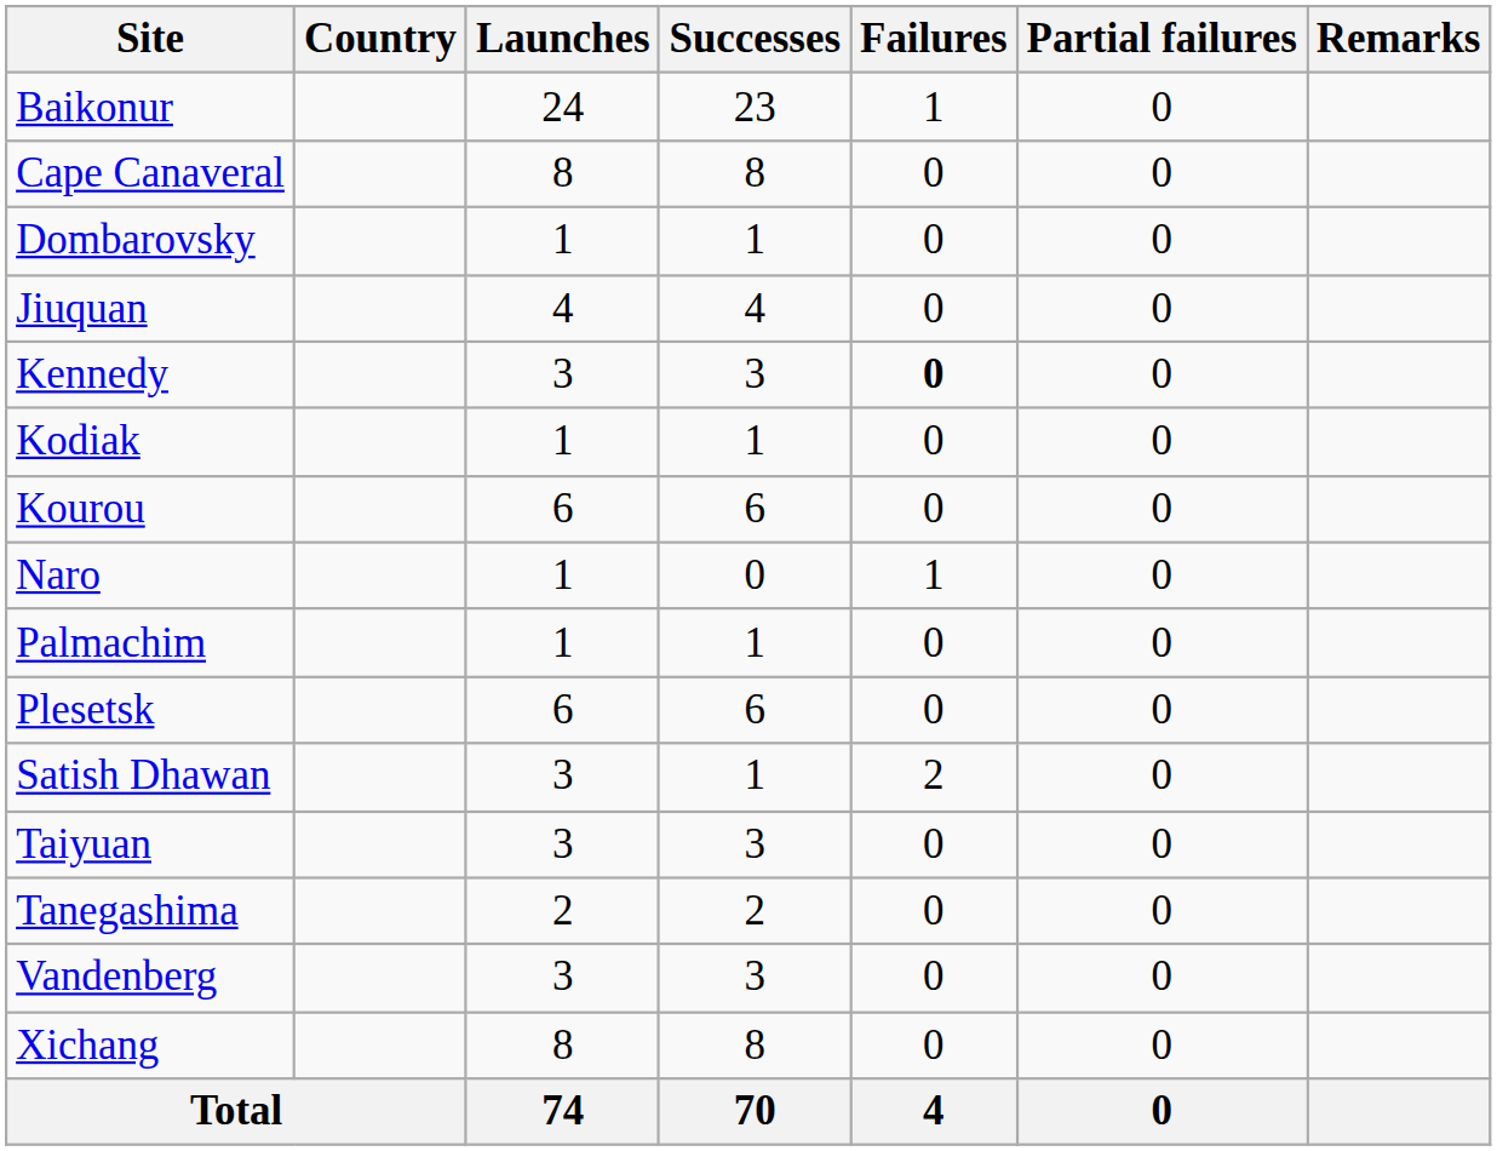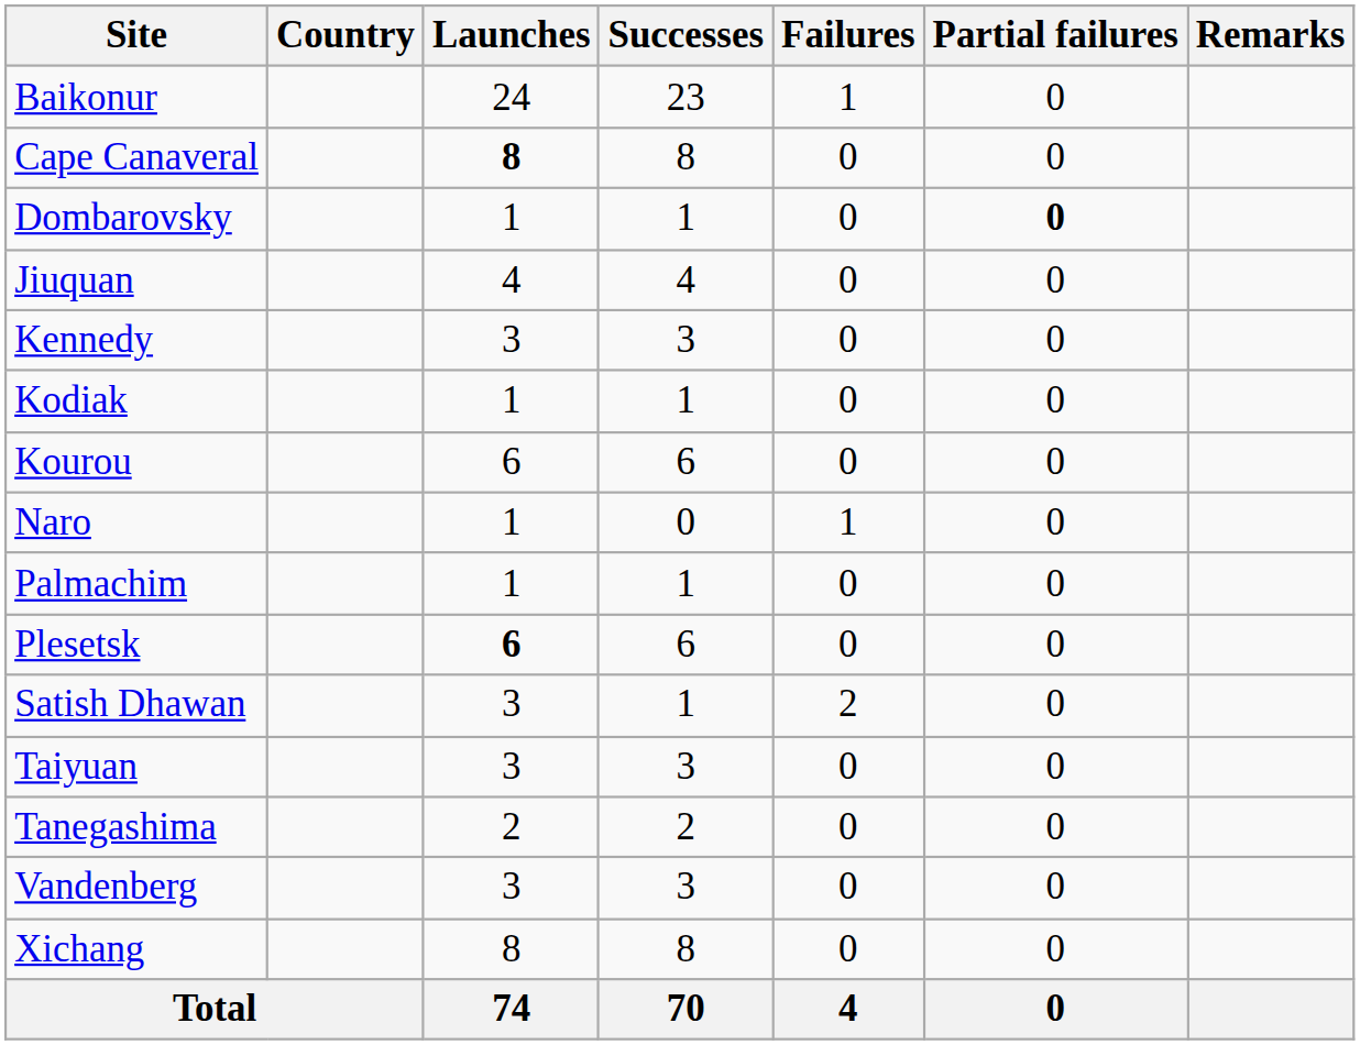Cape Canaveral | Launches: normal -> bold
Dombarovsky | Partial failures: normal -> bold
Kennedy | Failures: bold -> normal
Plesetsk | Launches: normal -> bold
